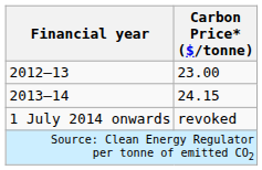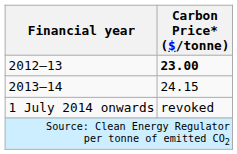2012–13 | Carbon Price* ($/tonne): normal -> bold
